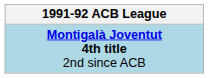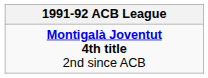row 2 | column 1: lightblue background -> no background
